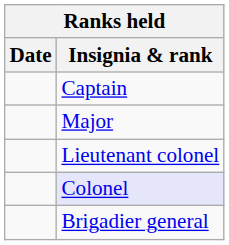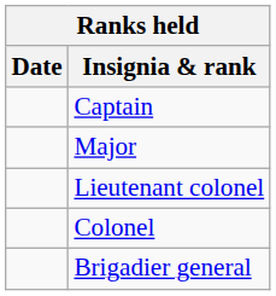Colonel | Insignia & rank: lavender background -> no background
